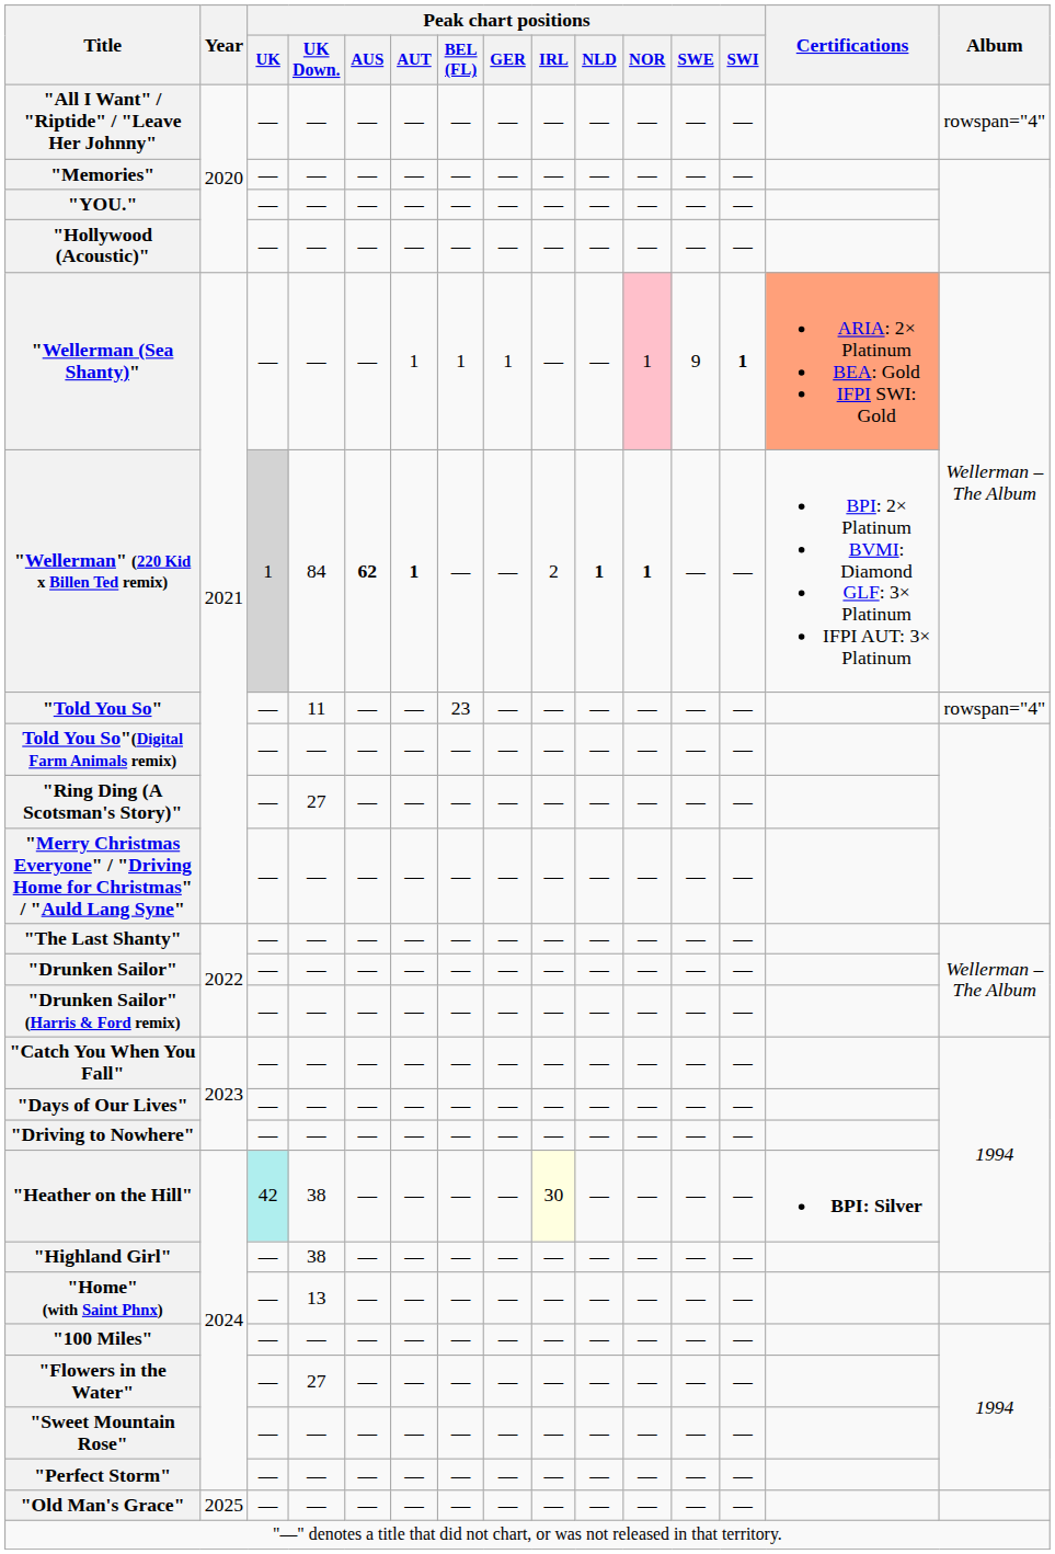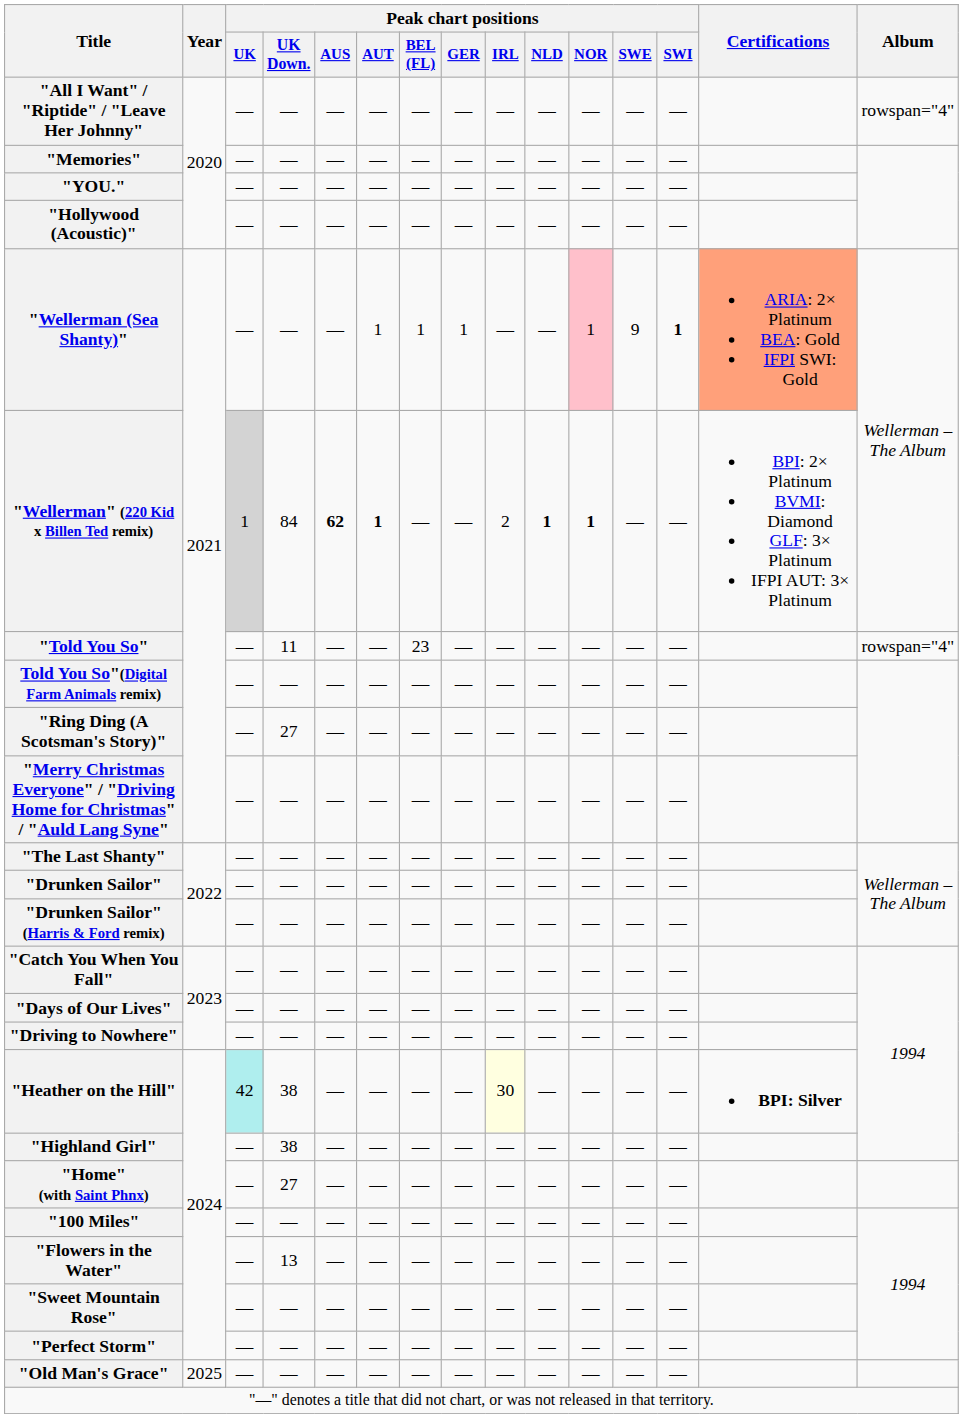"Home" (with Saint Phnx) | Peak chart positions / UK Down.: 13 -> 27
"Flowers in the Water" | Peak chart positions / UK Down.: 27 -> 13
